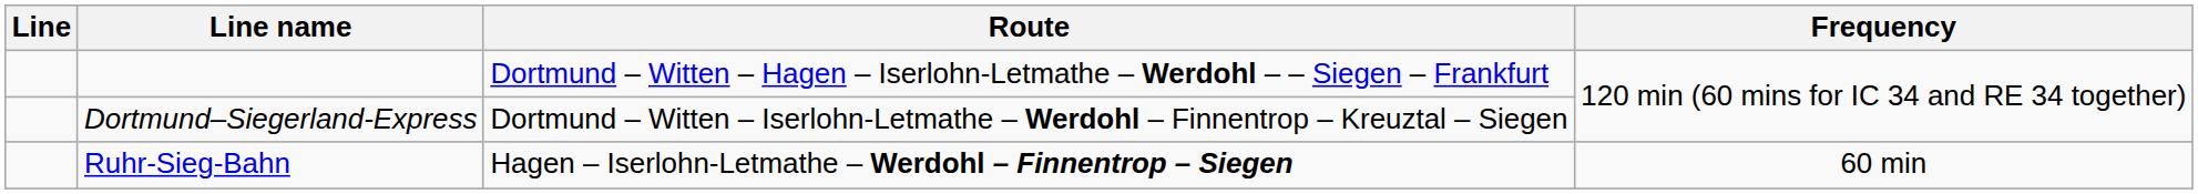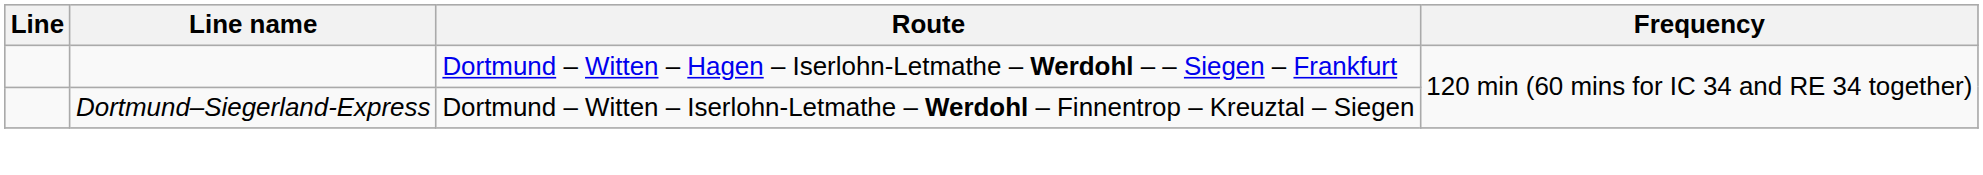- row: Ruhr-Sieg-Bahn | Hagen – Iserlohn-Letmathe – Werdohl – Finnentrop – Siegen | 60 min
